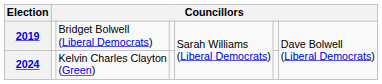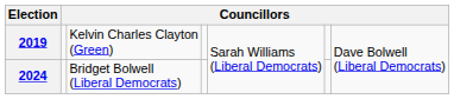2019 | column 3: Bridget Bolwell (Liberal Democrats) -> Kelvin Charles Clayton (Green)
2024 | column 3: Kelvin Charles Clayton (Green) -> Bridget Bolwell (Liberal Democrats)
